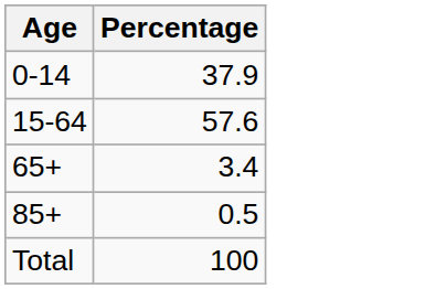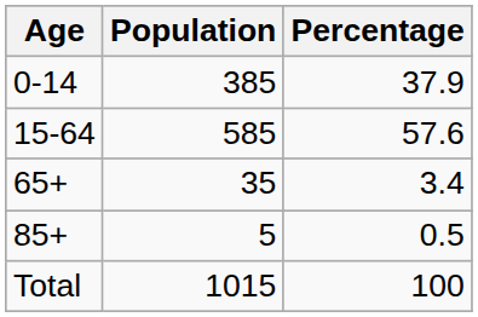+ column: Population | 385 | 585 | 35 | 5 | 1015
